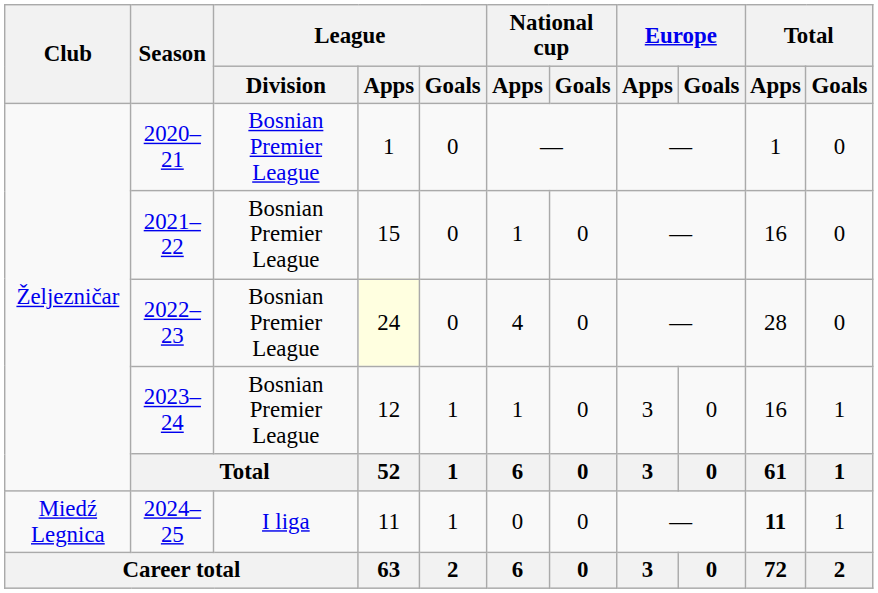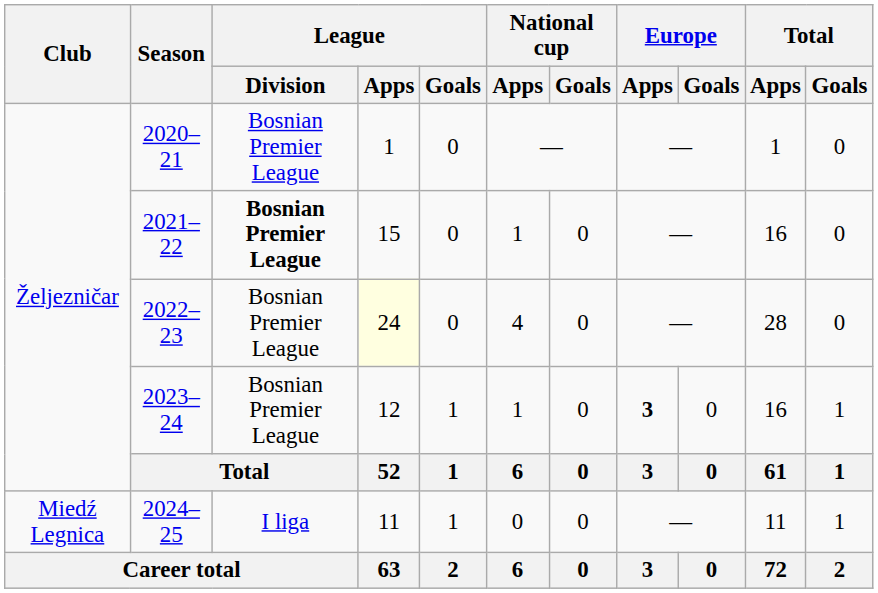2021–22 | League / Division: normal -> bold
2023–24 | Europe / Apps: normal -> bold
2024–25 | Total / Apps: bold -> normal
